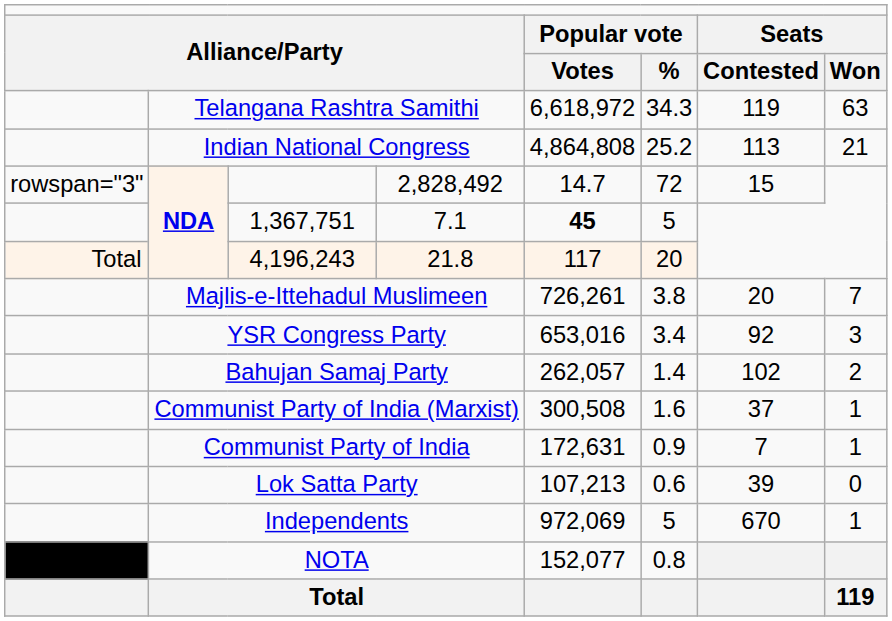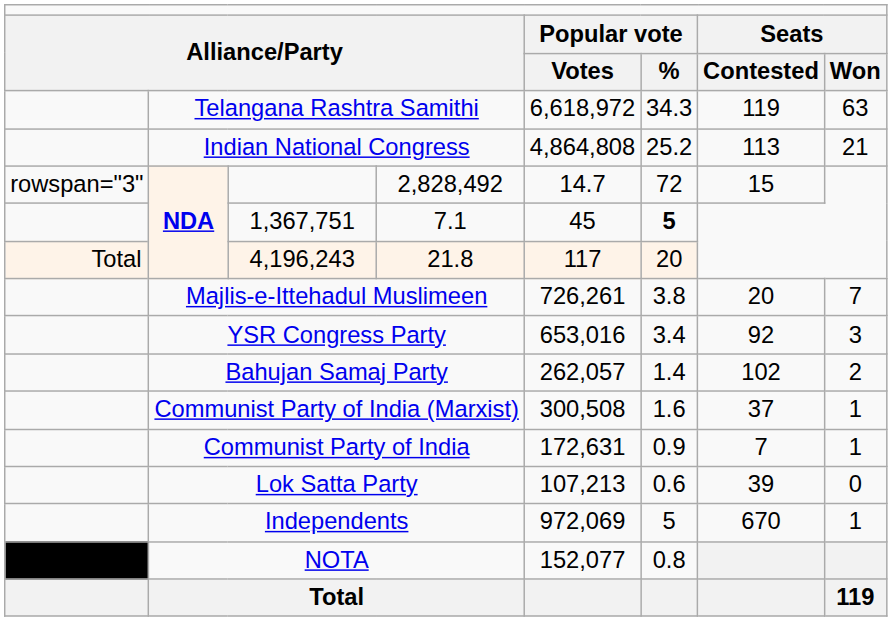1,367,751 | column 5: bold -> normal
1,367,751 | column 6: normal -> bold
